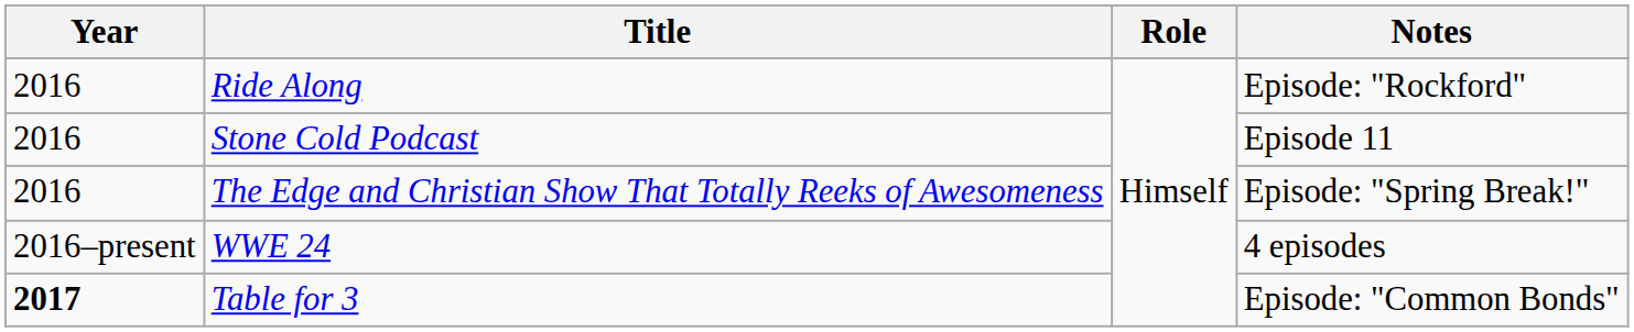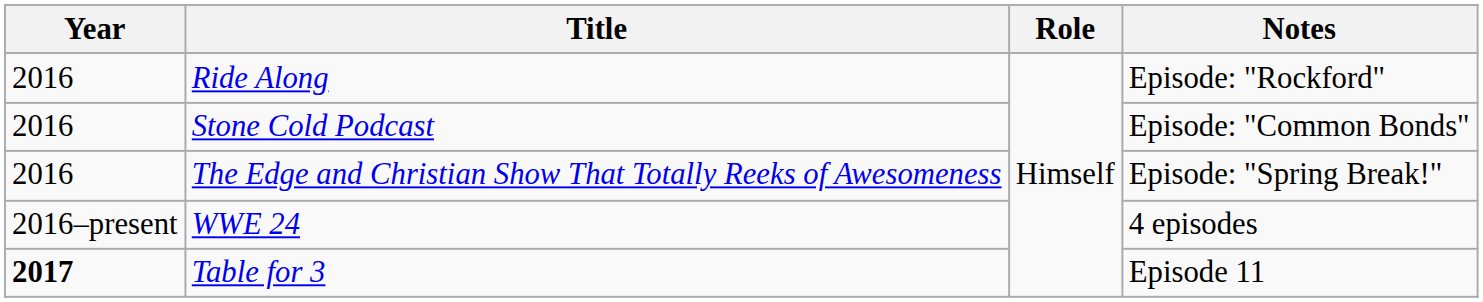Stone Cold Podcast | Notes: Episode 11 -> Episode: "Common Bonds"
Table for 3 | Notes: Episode: "Common Bonds" -> Episode 11
